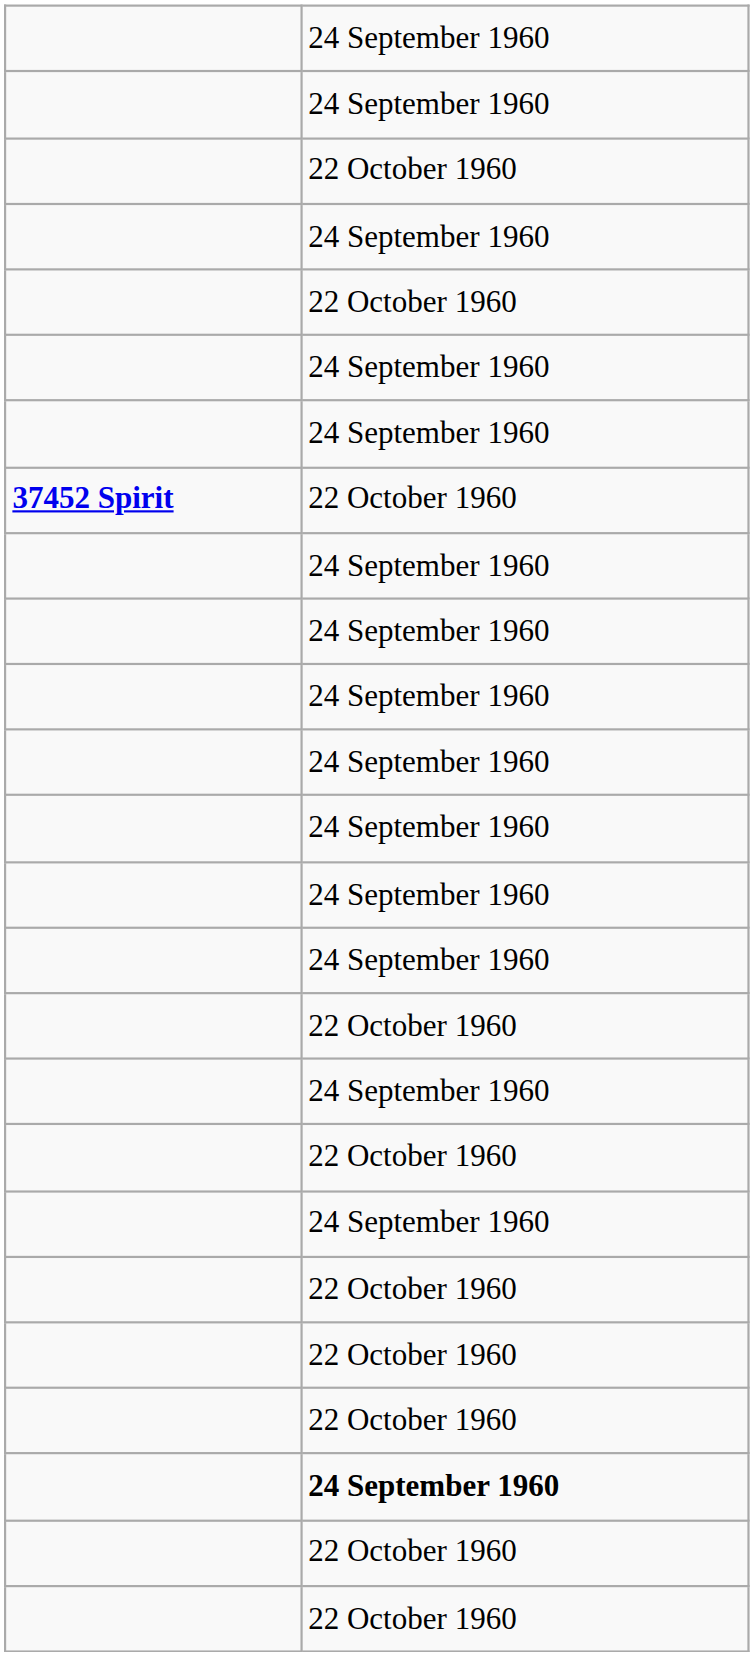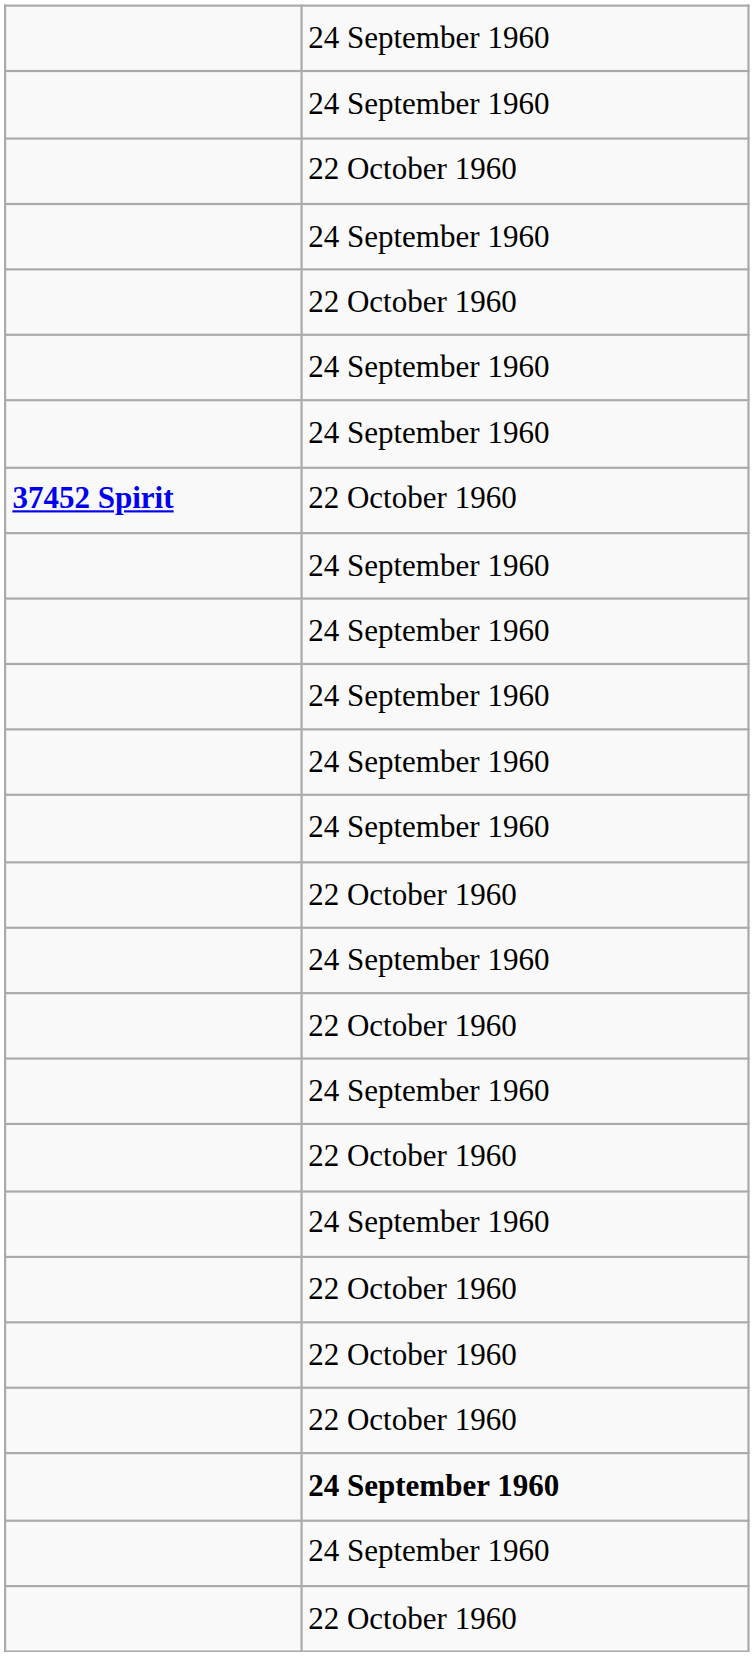row 14 | column 2: 24 September 1960 -> 22 October 1960
row 24 | column 2: 22 October 1960 -> 24 September 1960
